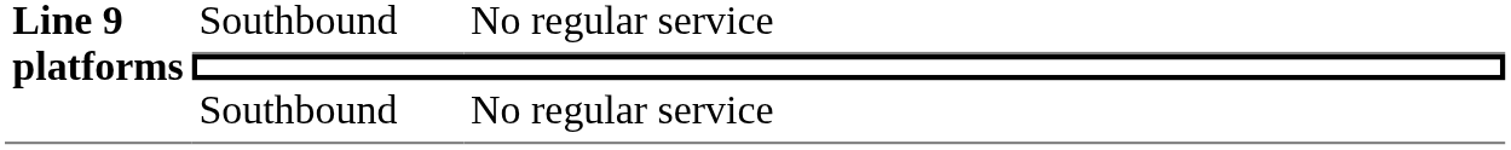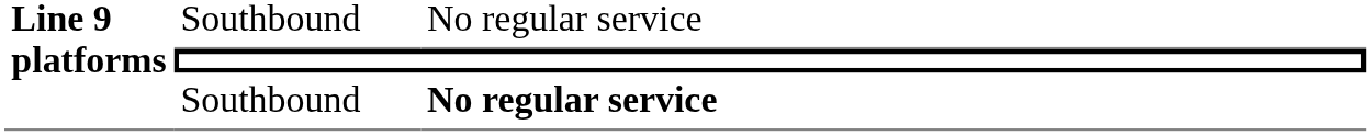row 2 | column 3: normal -> bold
